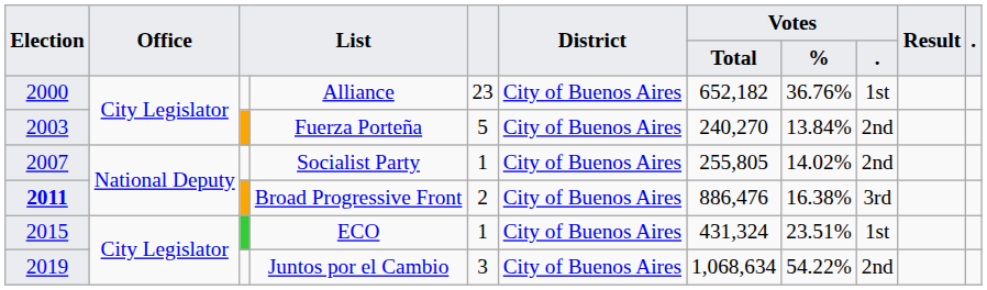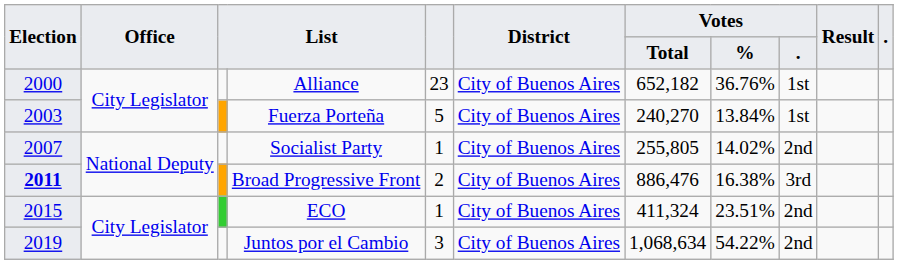Fuerza Porteña | Votes / .: 2nd -> 1st
ECO | Votes / Total: 431,324 -> 411,324
ECO | Votes / .: 1st -> 2nd
